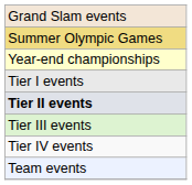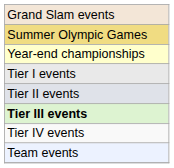row 5 | column 1: bold -> normal
row 6 | column 1: normal -> bold
